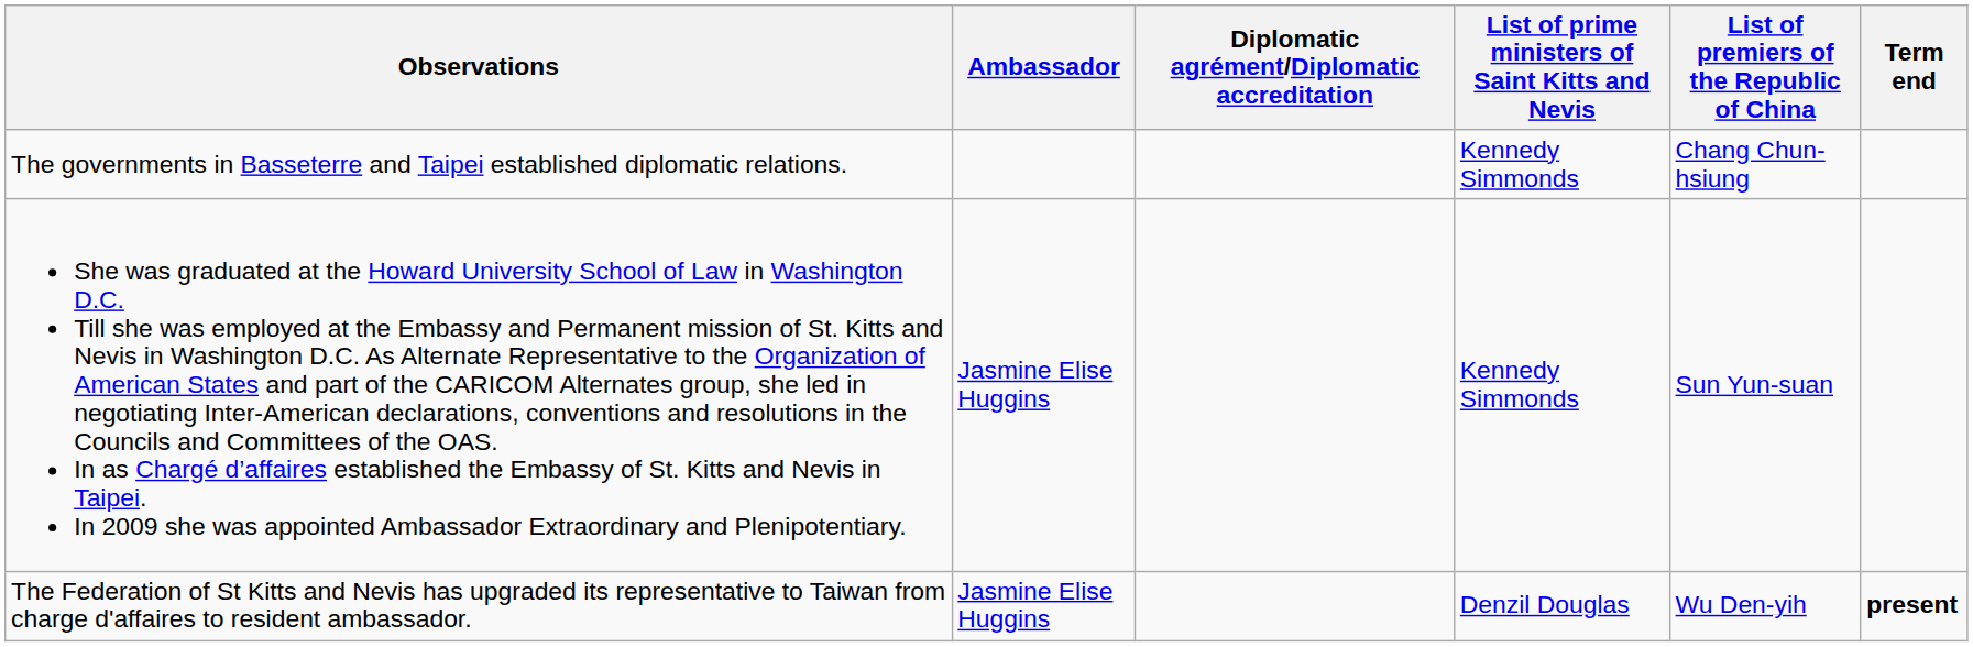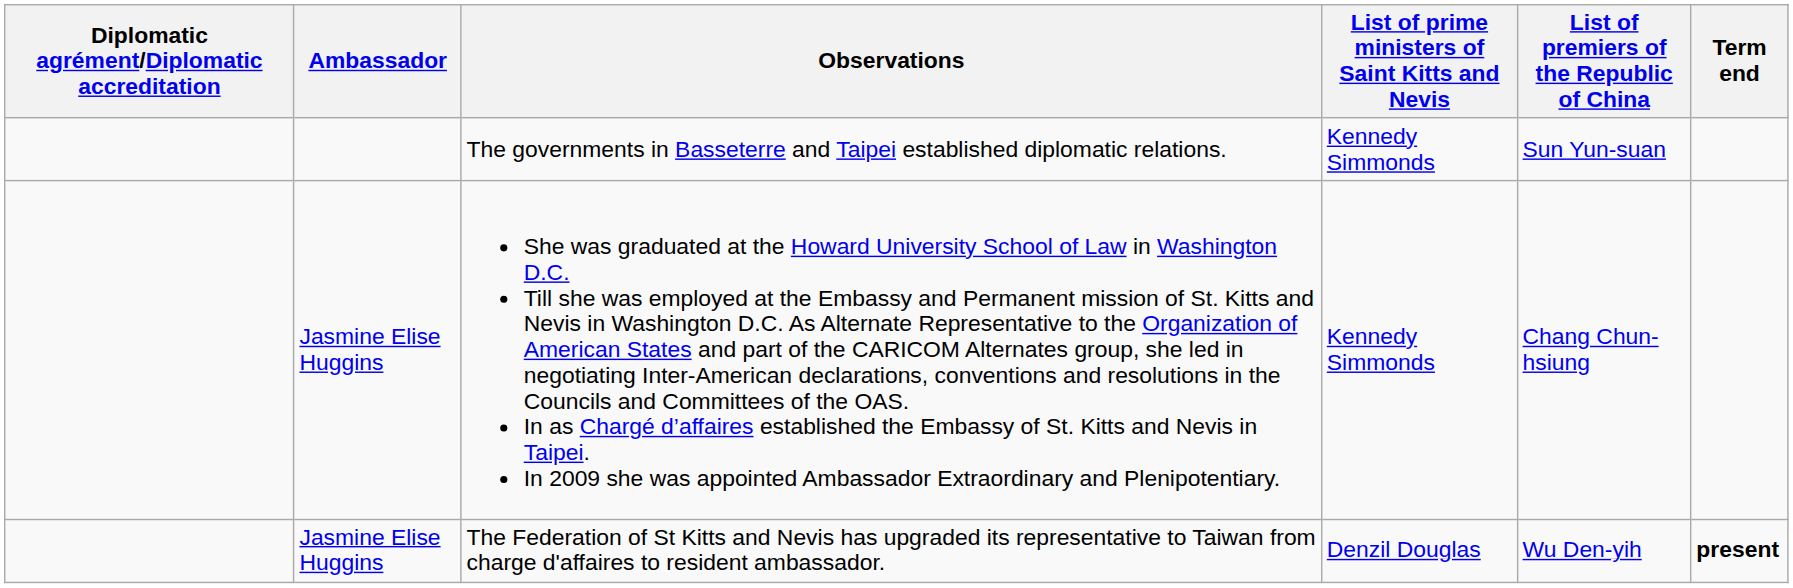columns swapped: Diplomatic agrément/Diplomatic accreditation <-> Observations
row 2 | List of premiers of the Republic of China: Chang Chun-hsiung -> Sun Yun-suan
row 3 | List of premiers of the Republic of China: Sun Yun-suan -> Chang Chun-hsiung
